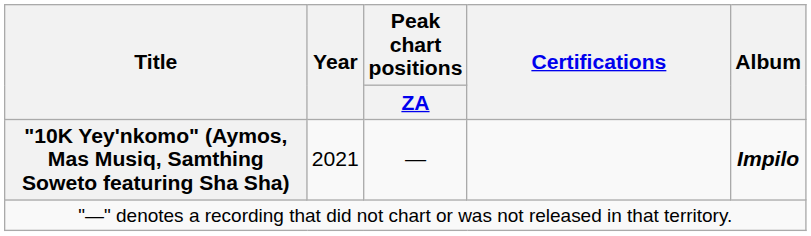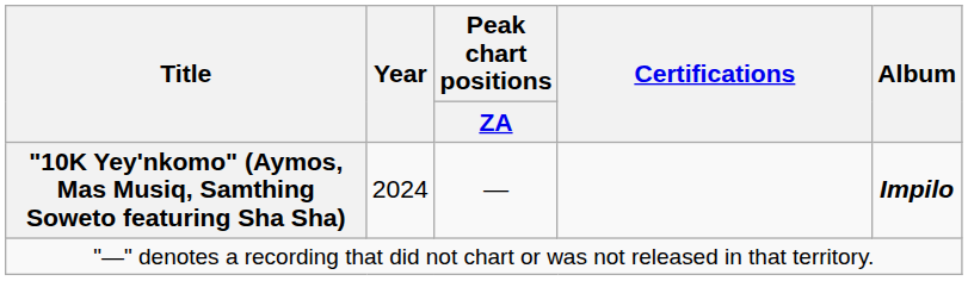row 3 | Year: 2021 -> 2024
